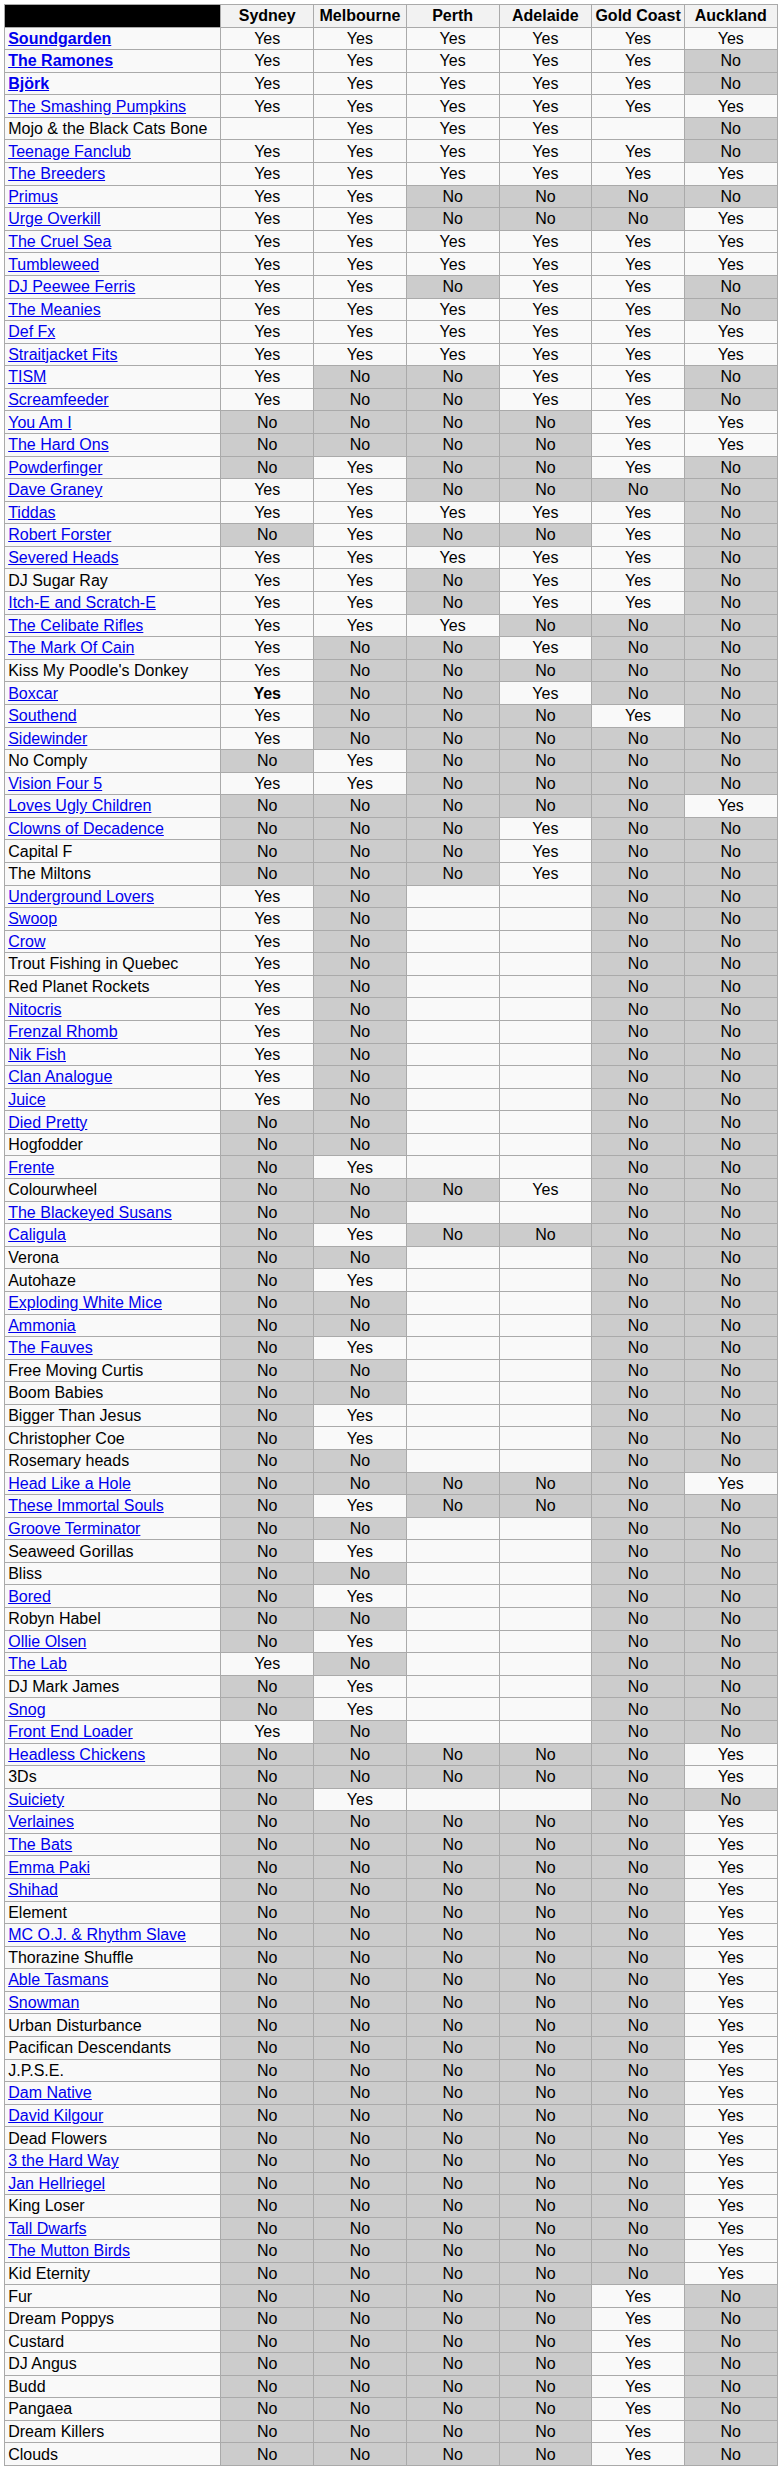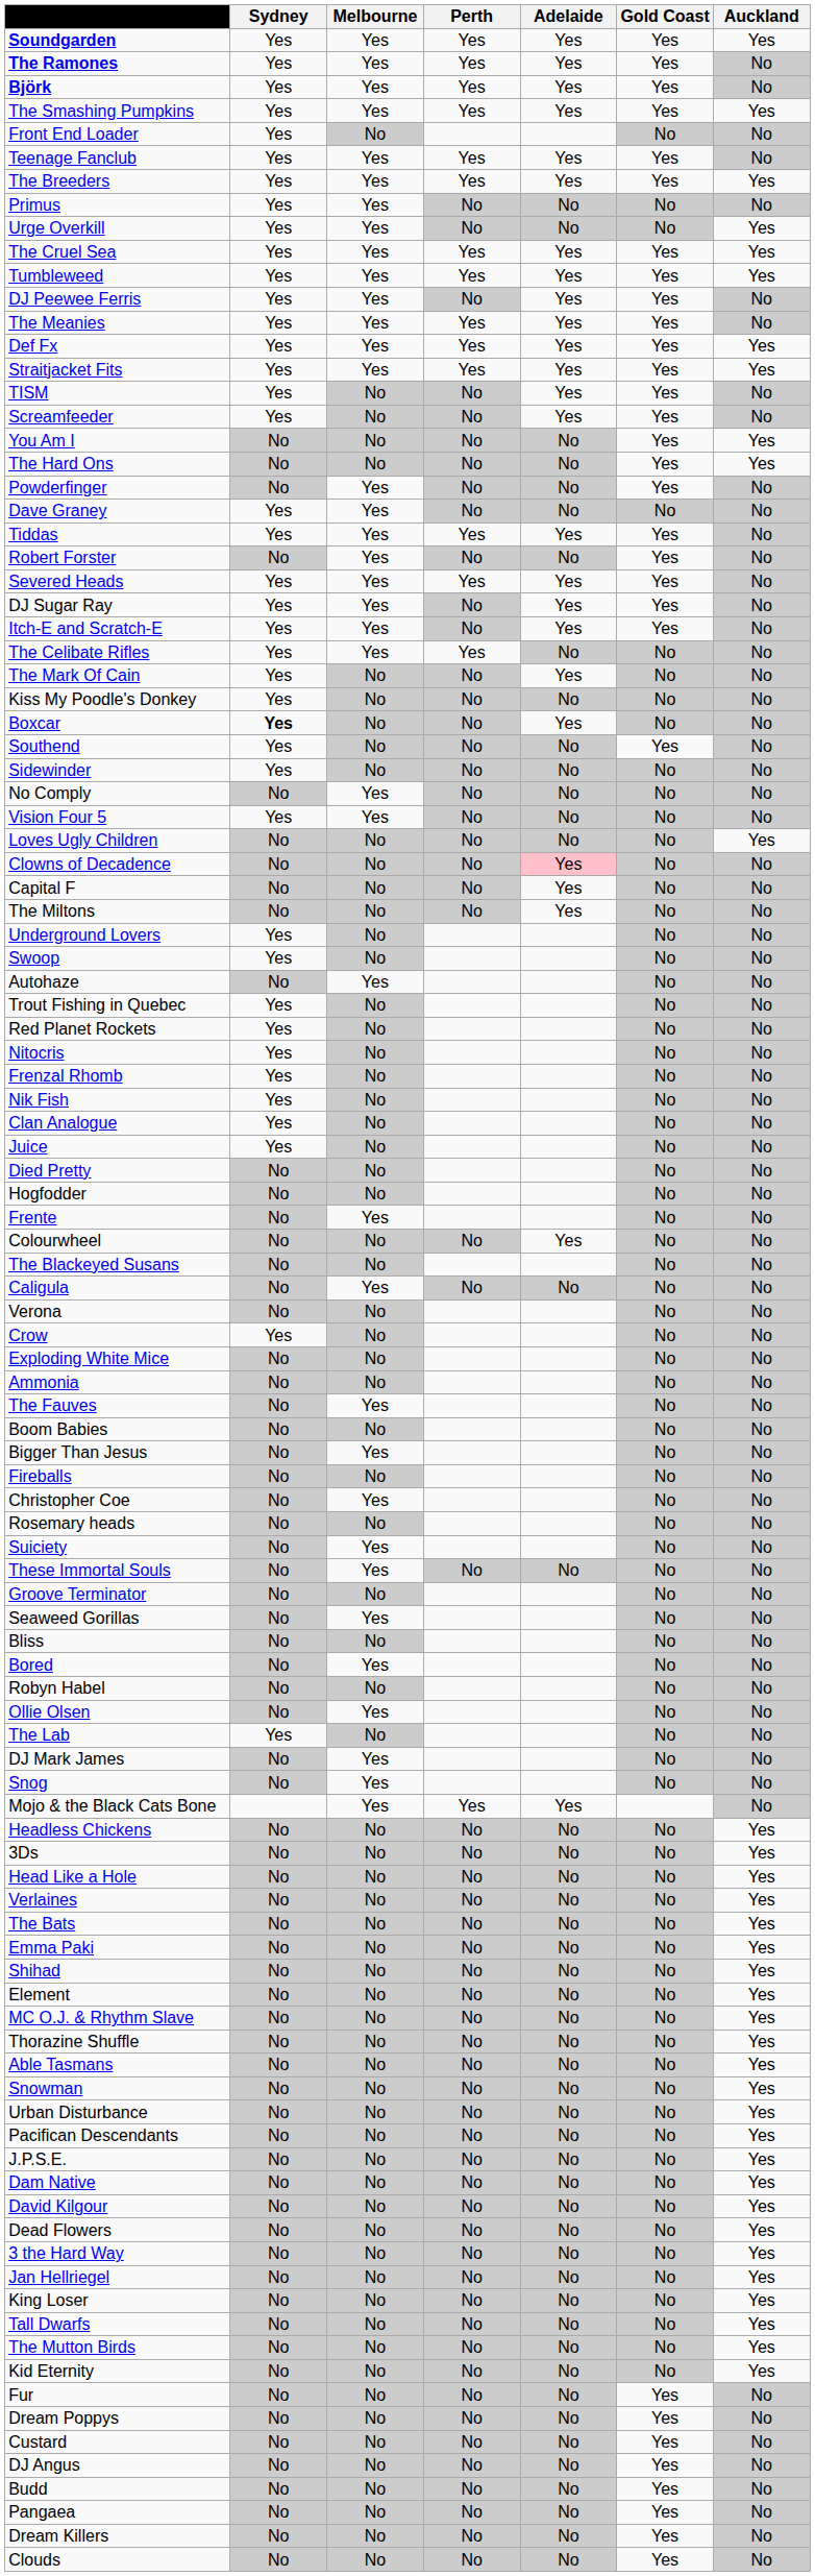rows swapped: Mojo & the Black Cats Bone <-> Front End Loader
Clowns of Decadence | Adelaide: no background -> pink background
rows swapped: Crow <-> Autohaze
- row: Free Moving Curtis | No | No | No | No
+ row: Fireballs | No | No | No | No
rows swapped: Suiciety <-> Head Like a Hole
